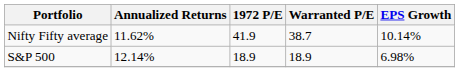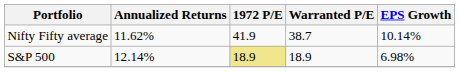S&P 500 | 1972 P/E: no background -> khaki background
